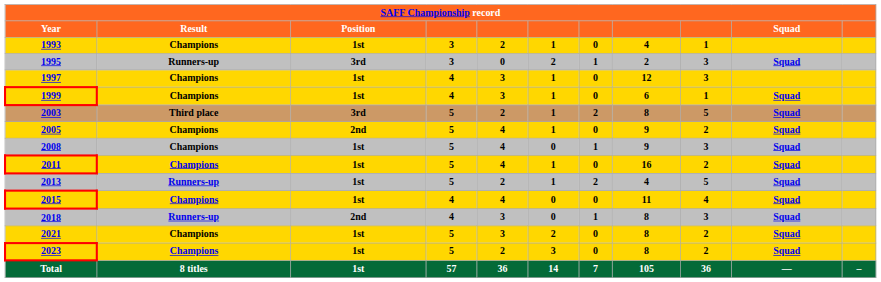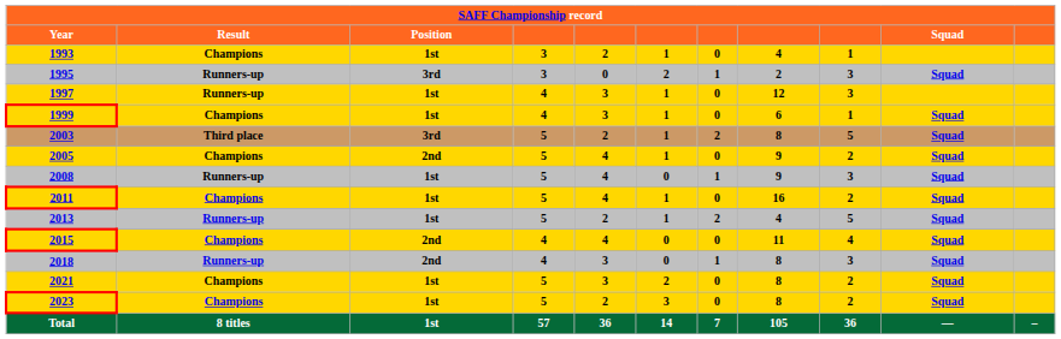1997 | Result: Champions -> Runners-up
2008 | Result: Champions -> Runners-up
2015 | Position: 1st -> 2nd
